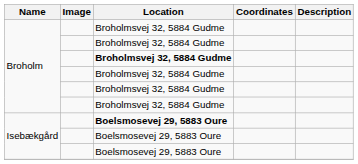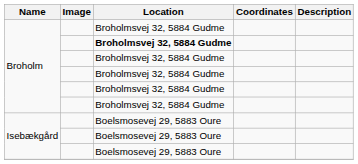row 3 | Location: normal -> bold
row 4 | Location: bold -> normal
row 8 | Location: bold -> normal
